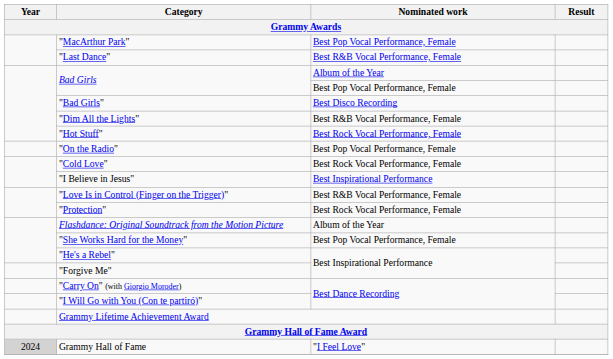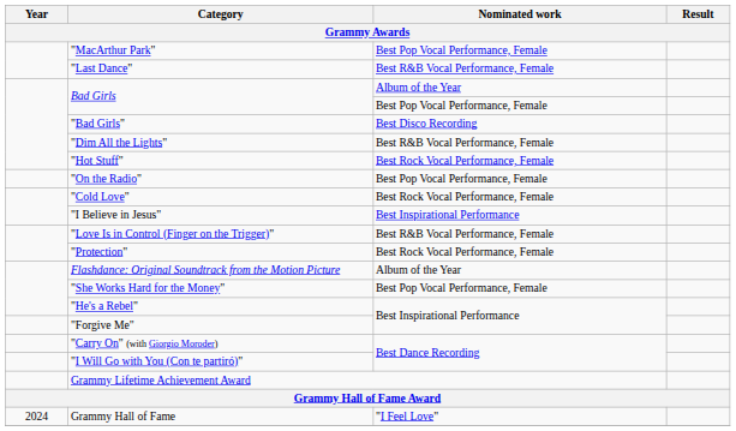Grammy Hall of Fame | Year: lightgrey background -> no background
